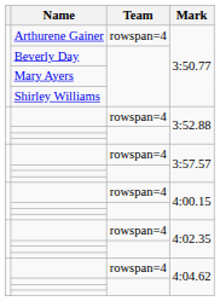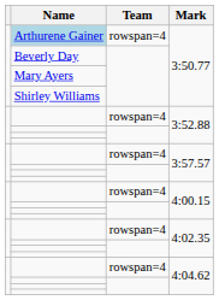rowspan=4 / 3:50.77 | Name: no background -> lightblue background
